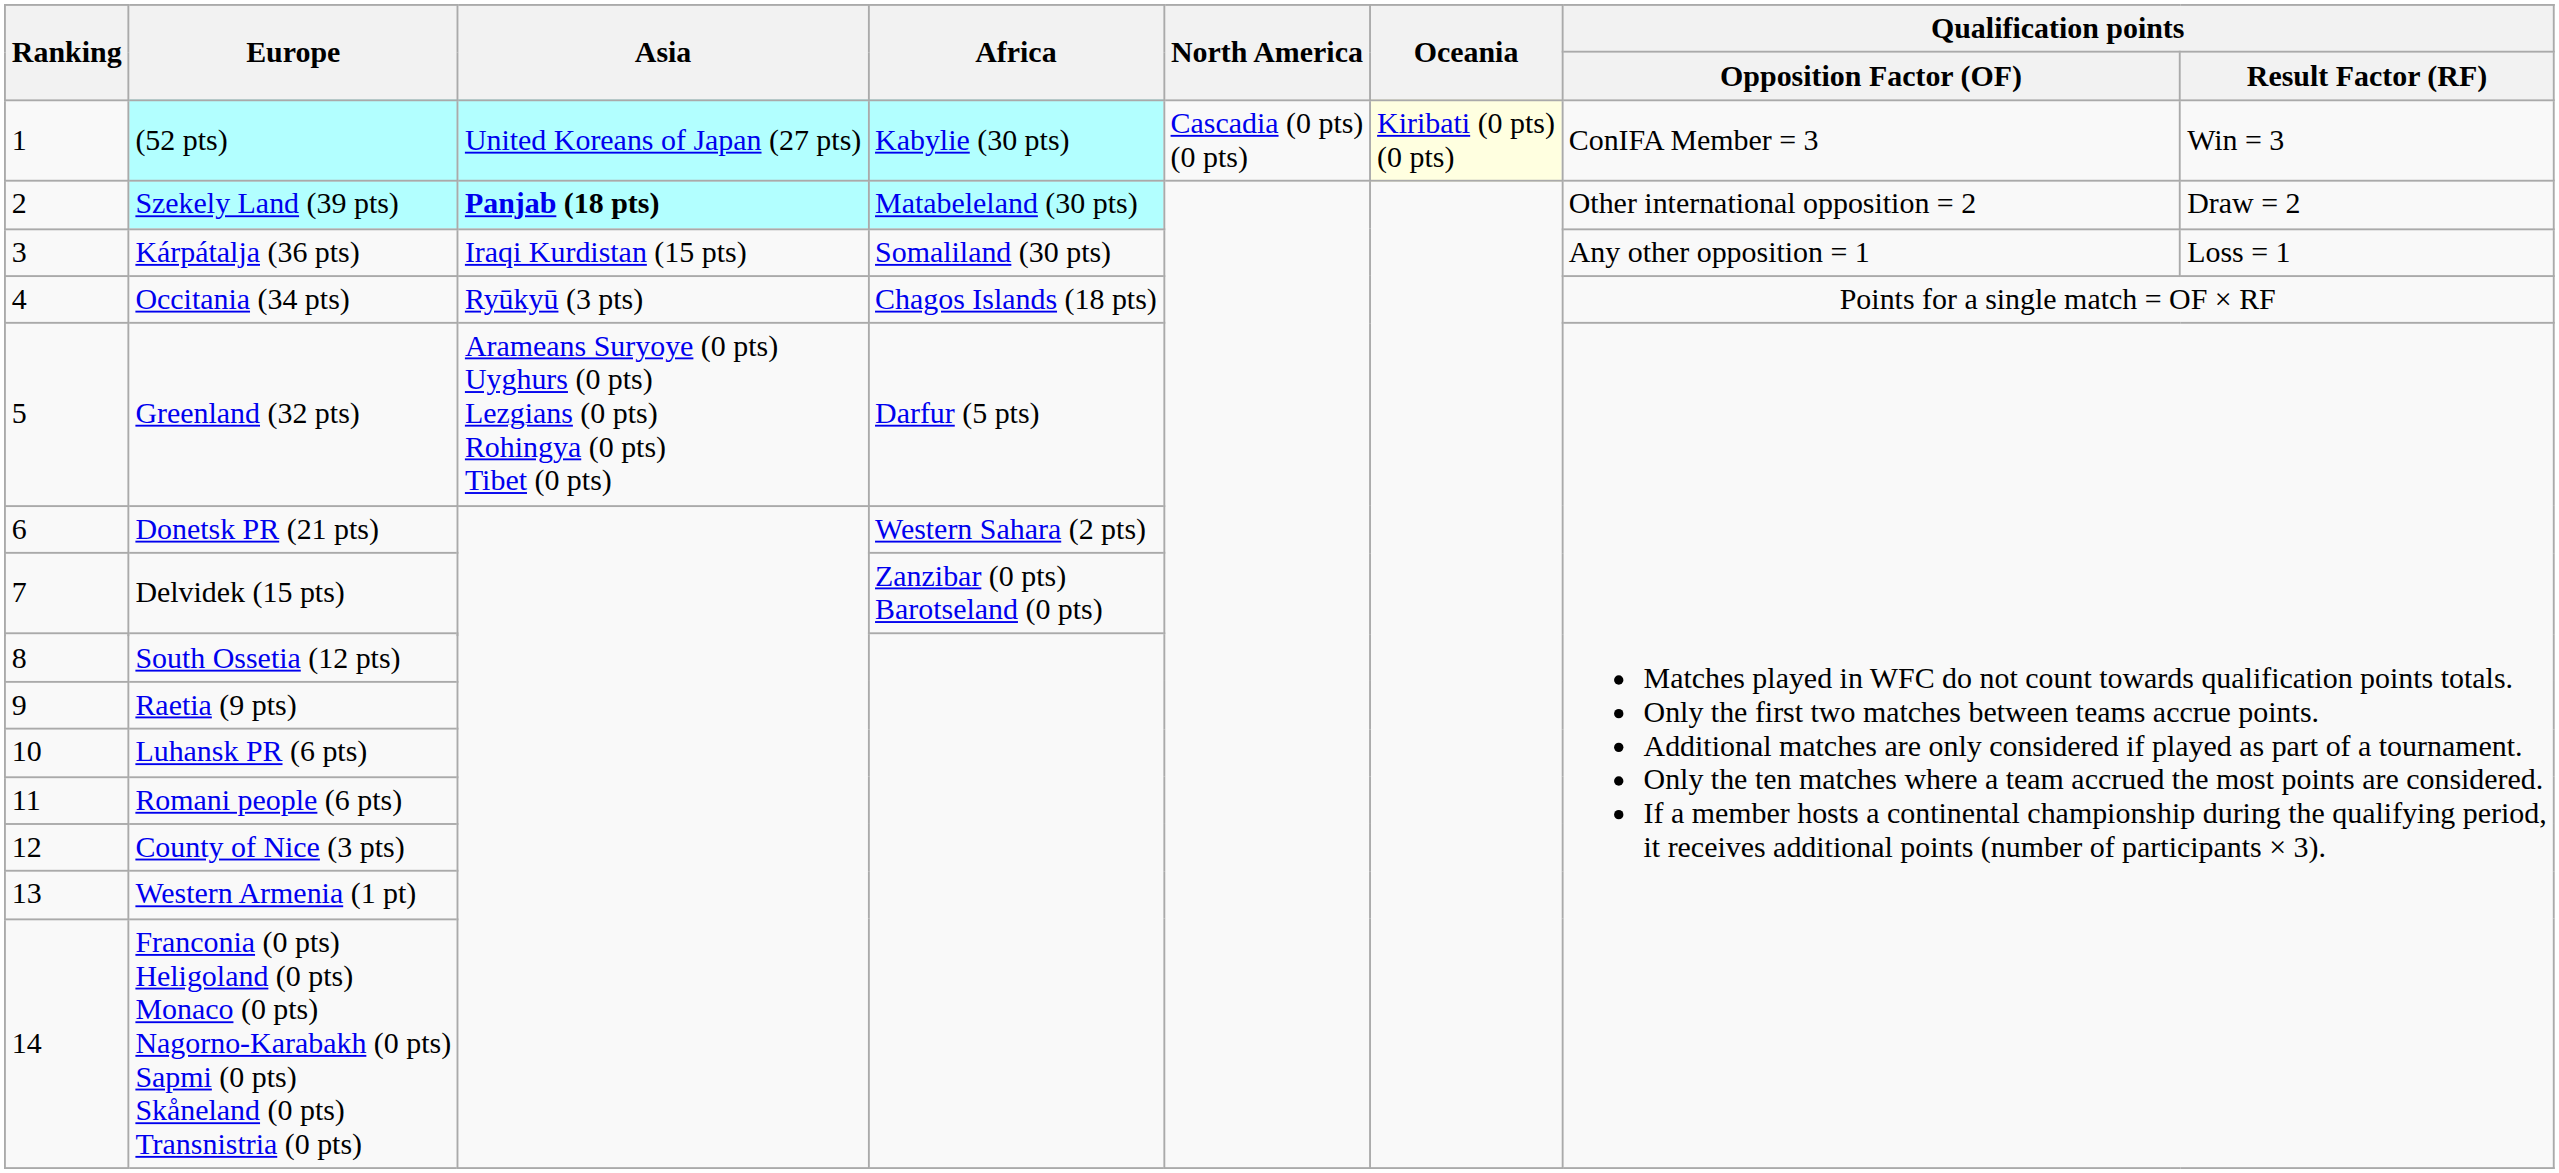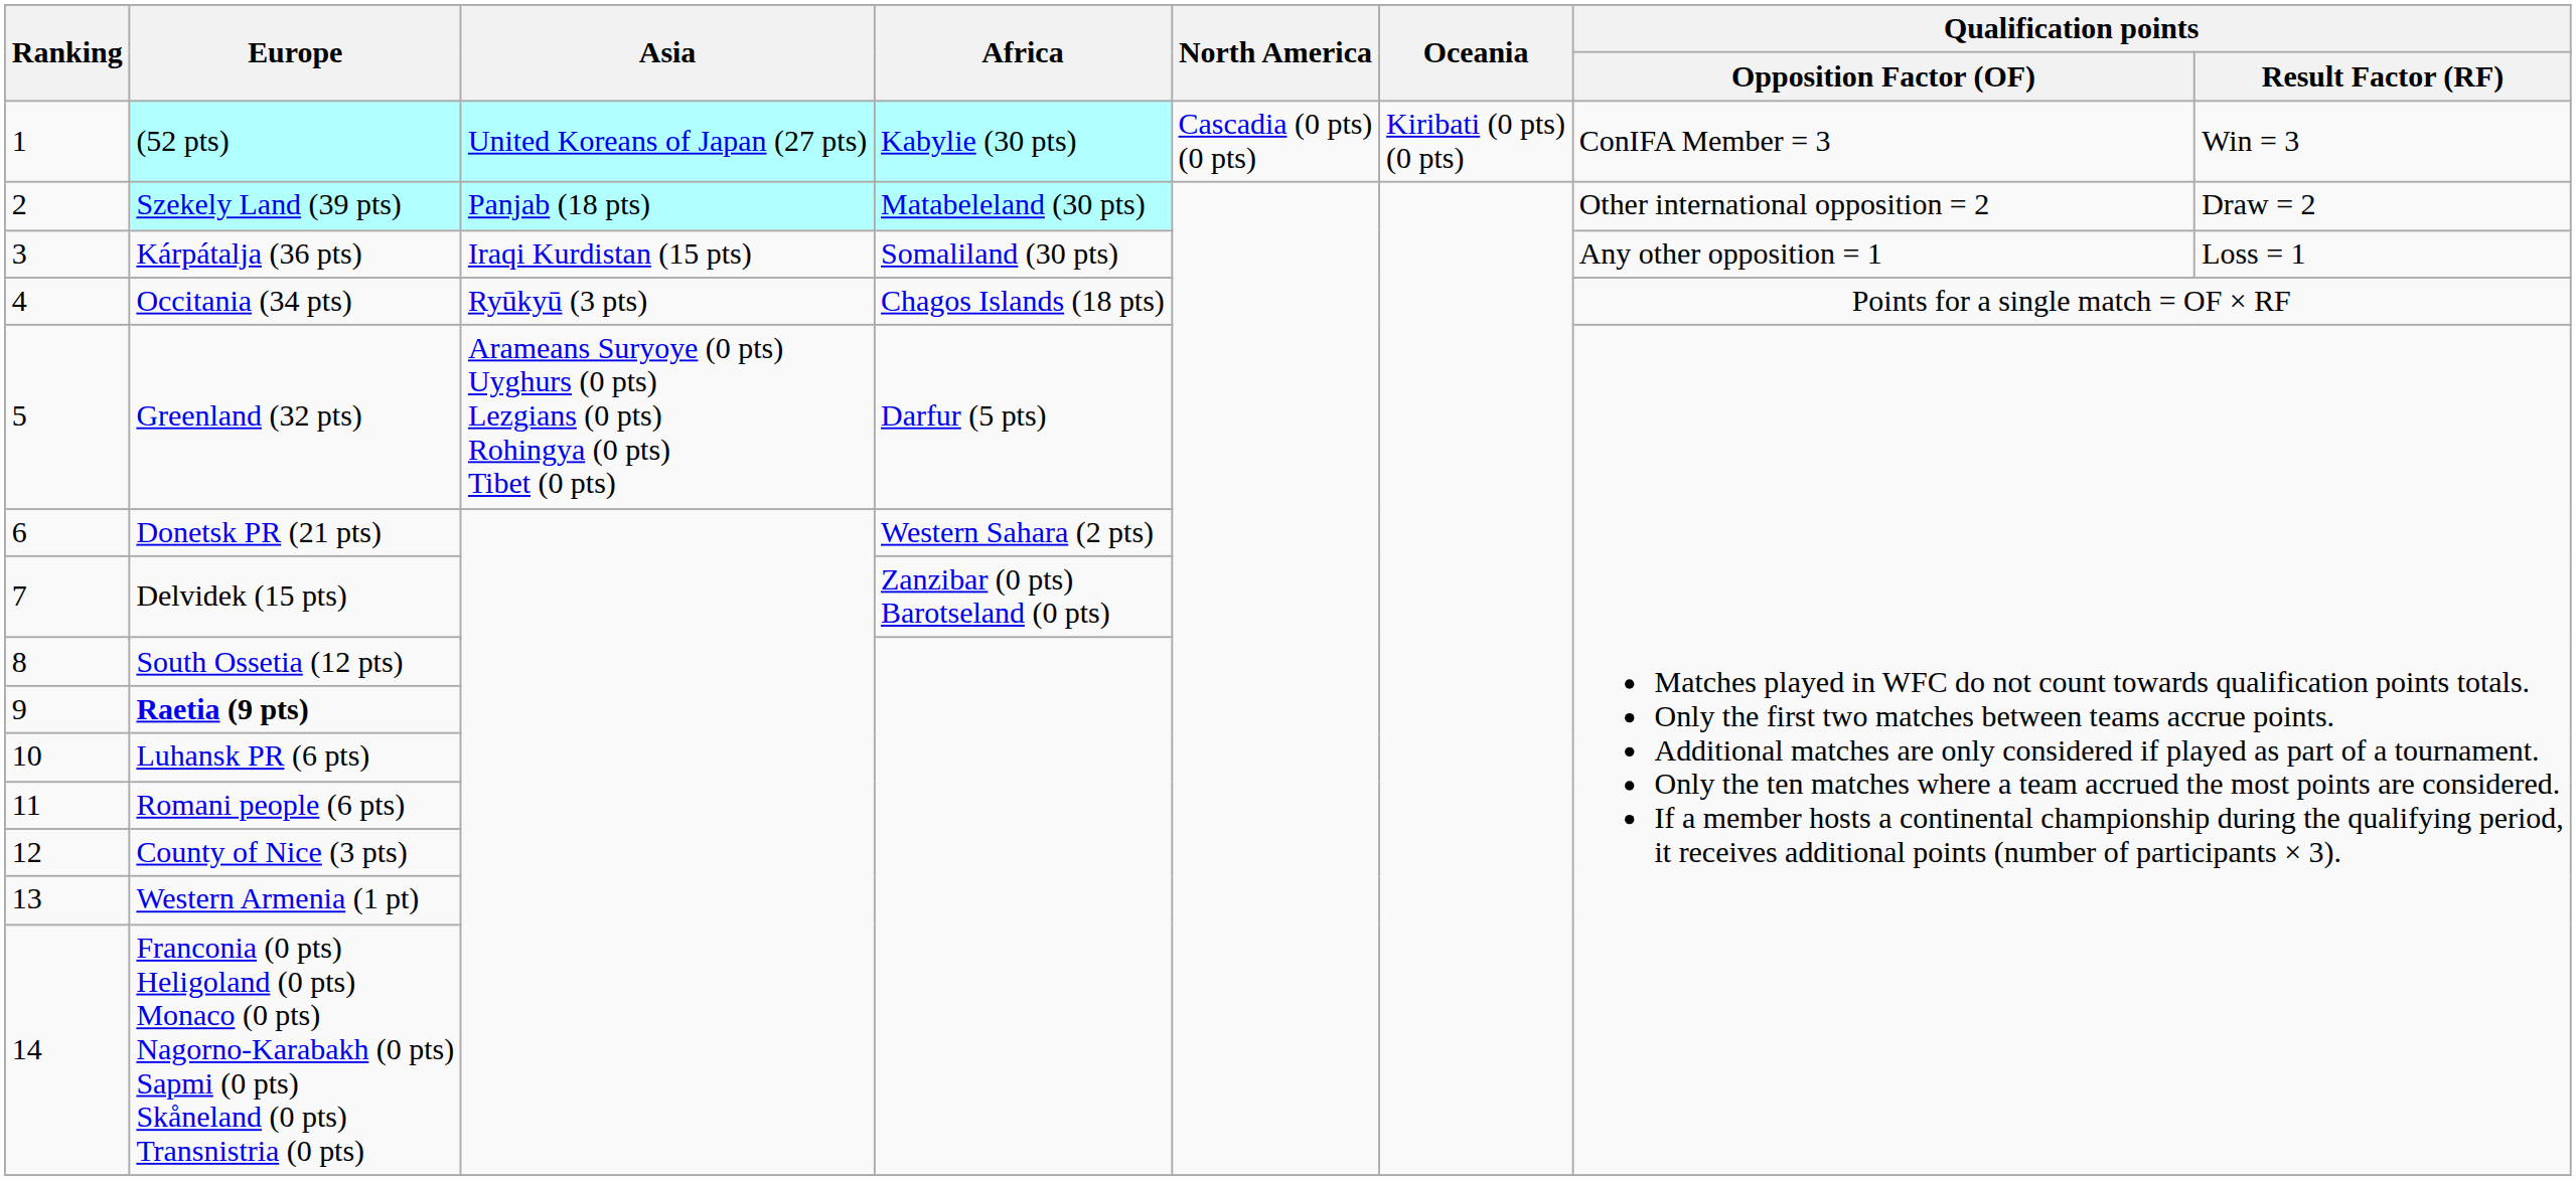1 | Oceania: lightyellow background -> no background
2 | Asia: bold -> normal
9 | Europe: normal -> bold
